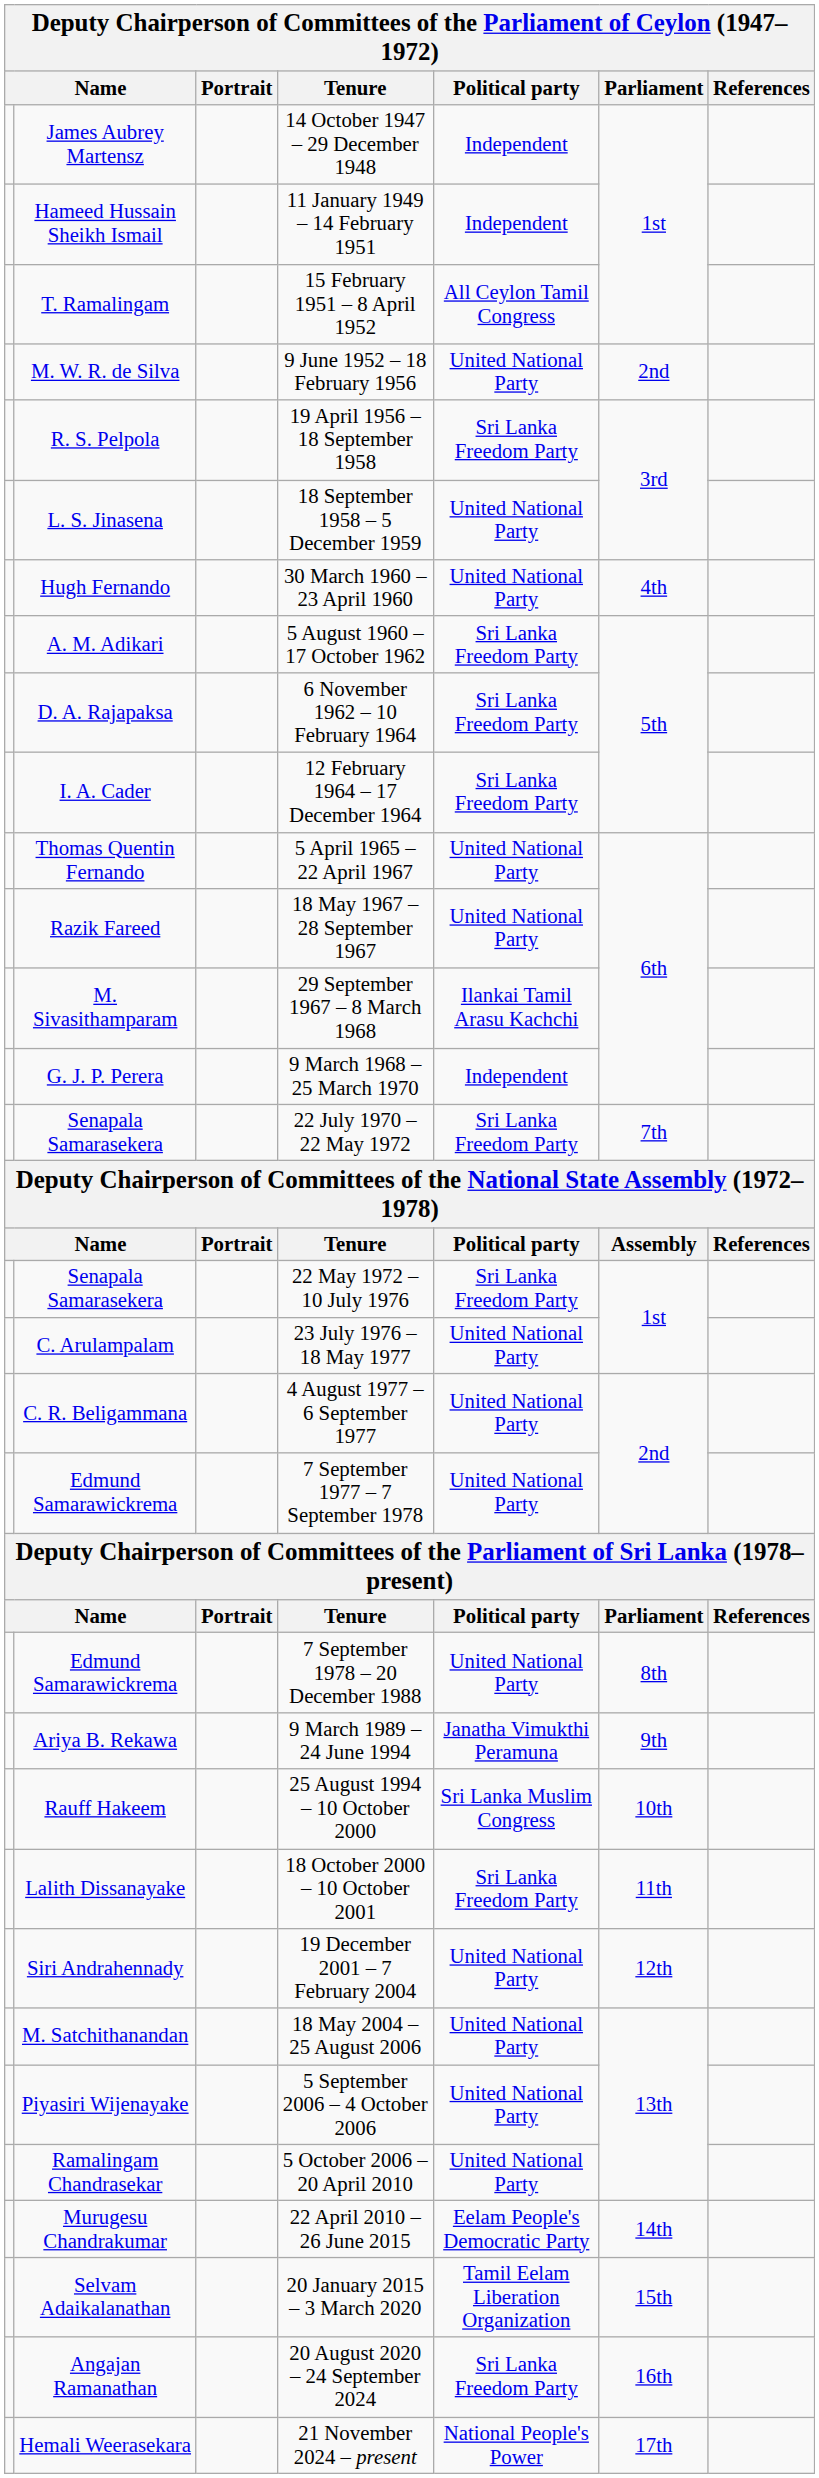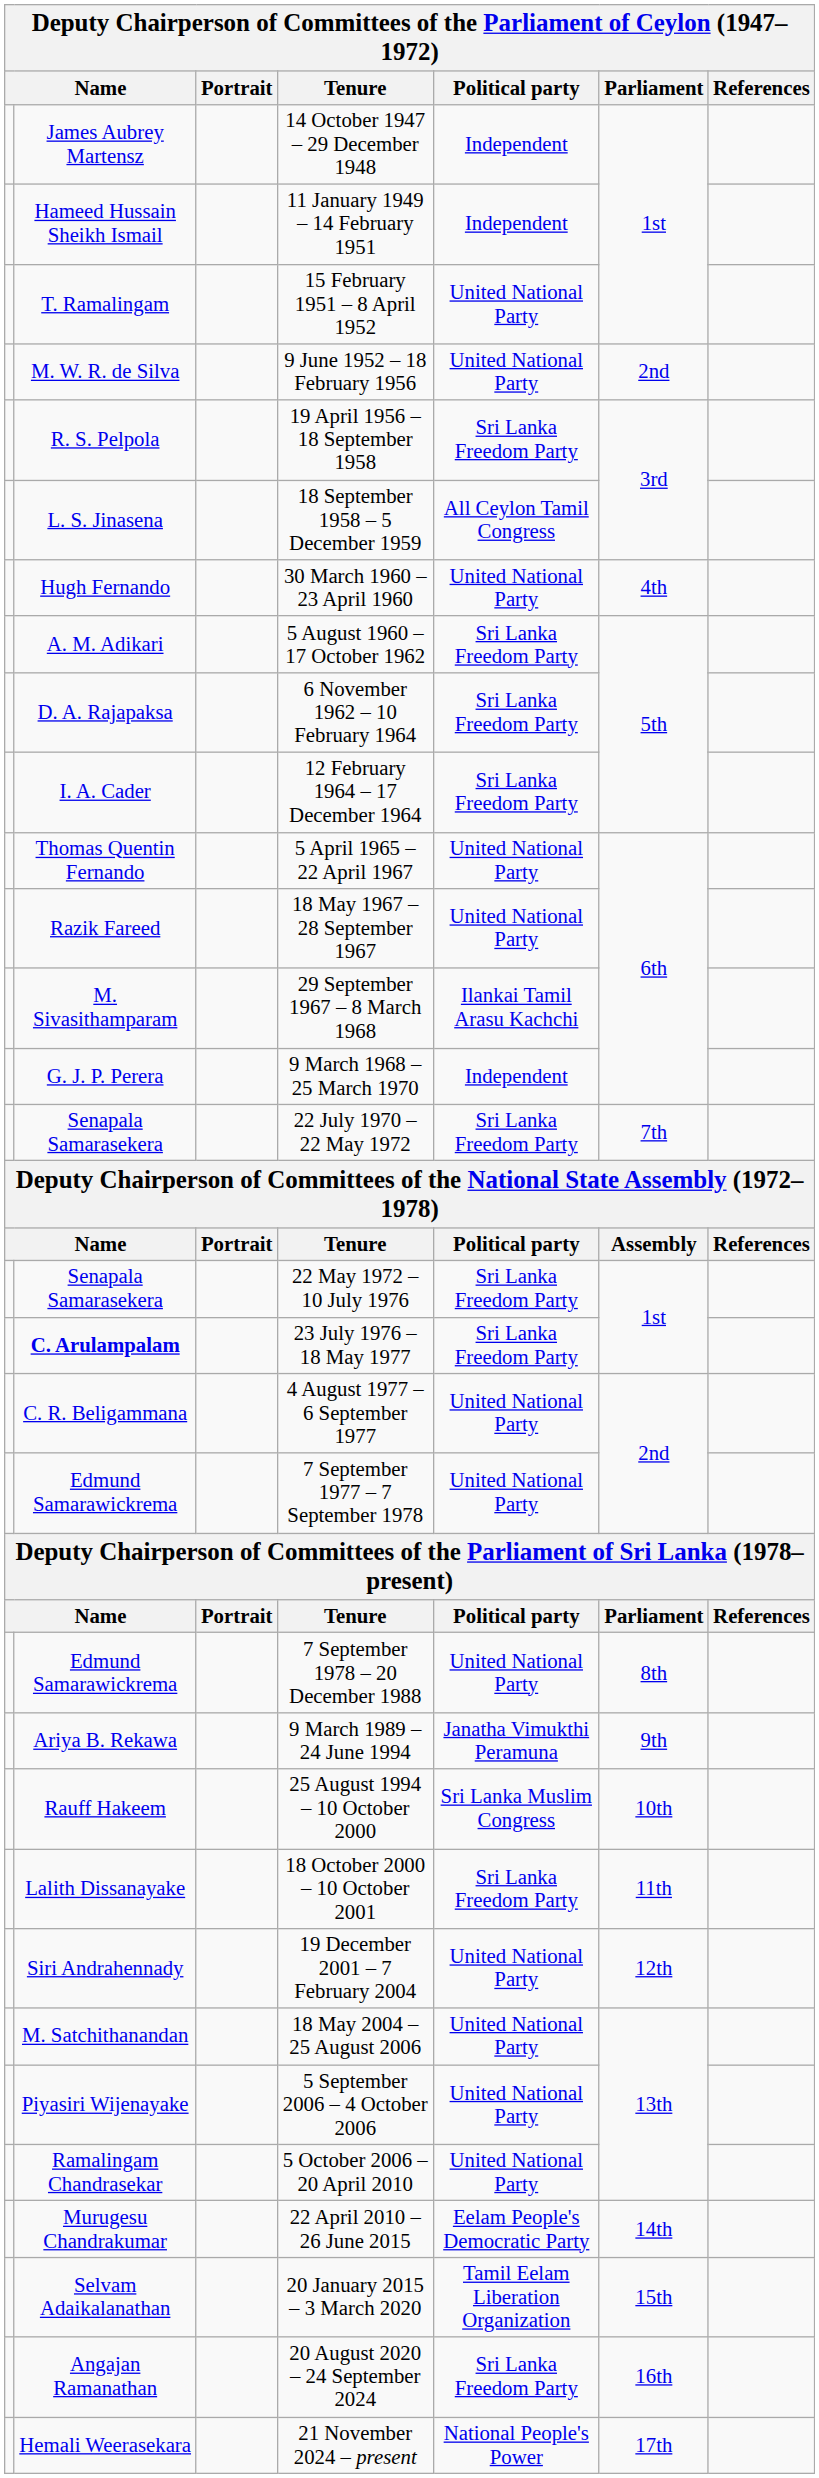15 February 1951 – 8 April 1952 | Political party: All Ceylon Tamil Congress -> United National Party
18 September 1958 – 5 December 1959 | Political party: United National Party -> All Ceylon Tamil Congress
23 July 1976 – 18 May 1977 | column 2: normal -> bold
23 July 1976 – 18 May 1977 | Political party: United National Party -> Sri Lanka Freedom Party
